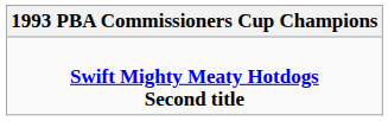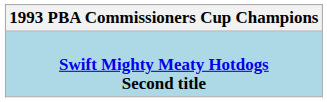row 2 | column 1: no background -> lightblue background
